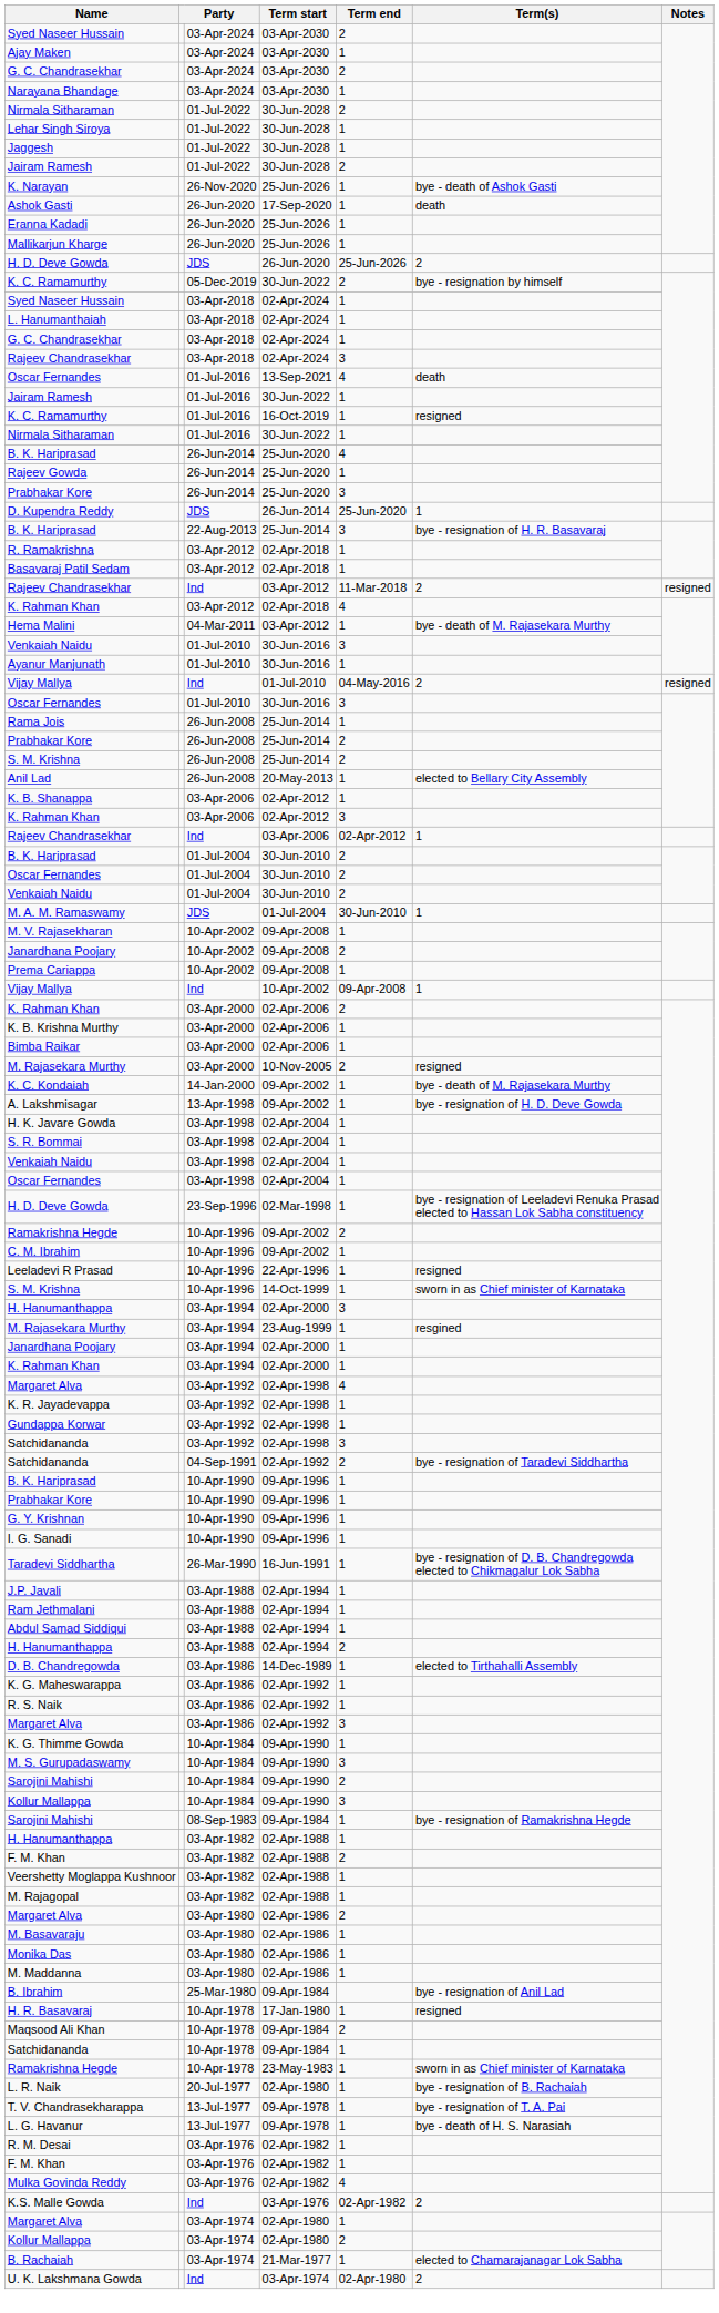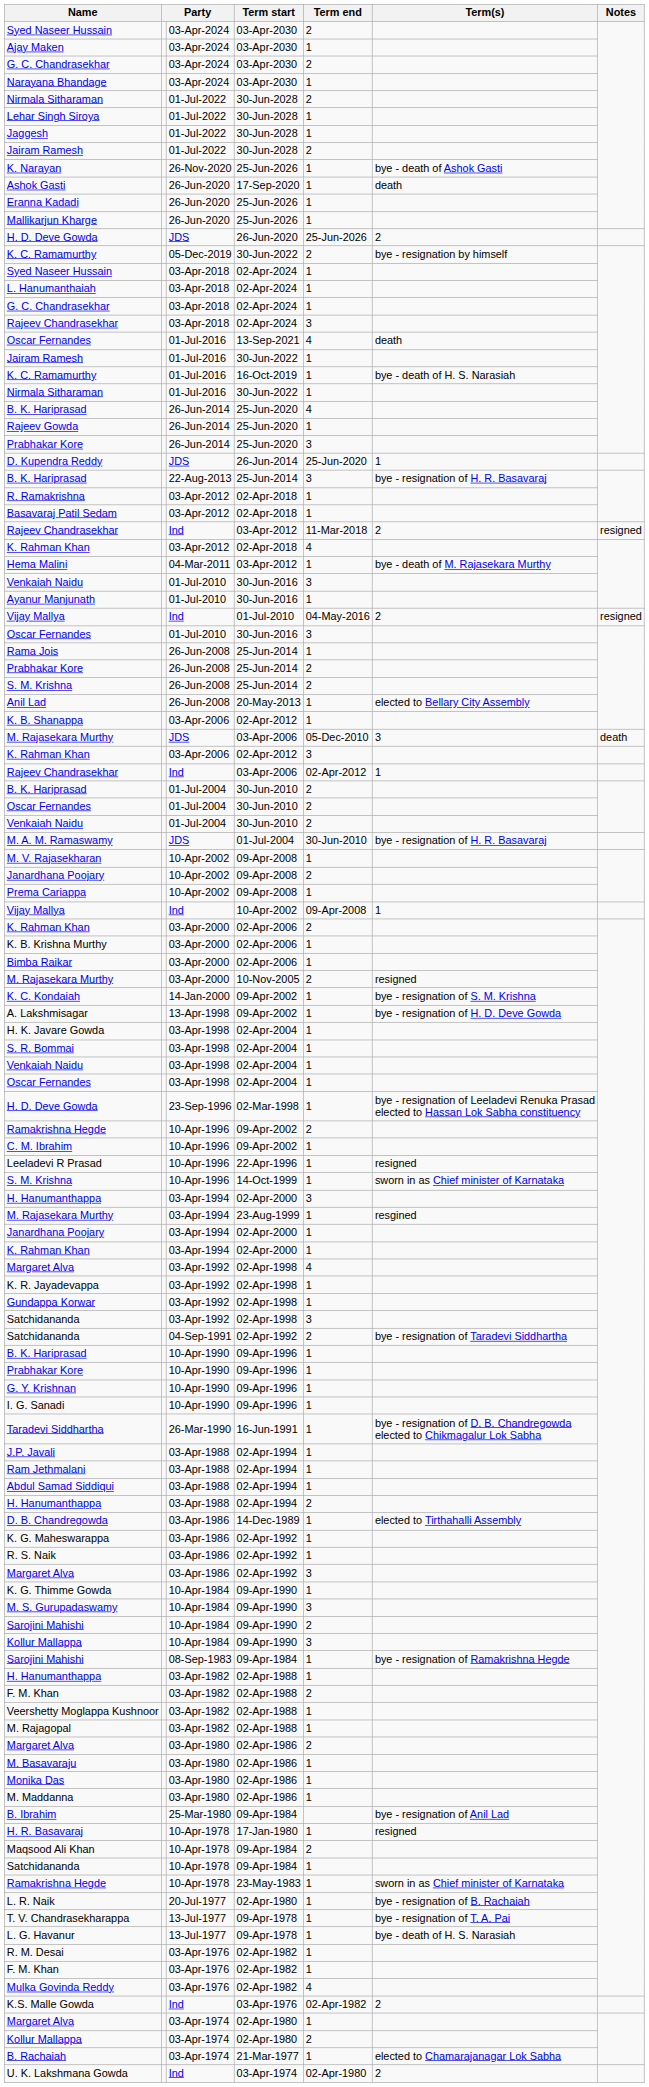K. C. Ramamurthy / 16-Oct-2019 | Term(s): resigned -> bye - death of H. S. Narasiah
+ row: M. Rajasekara Murthy | JDS | 03-Apr-2006 | 05-Dec-2010 | 3 | death
M. A. M. Ramaswamy | Term(s): 1 -> bye - resignation of H. R. Basavaraj
K. C. Kondaiah | Term(s): bye - death of M. Rajasekara Murthy -> bye - resignation of S. M. Krishna
